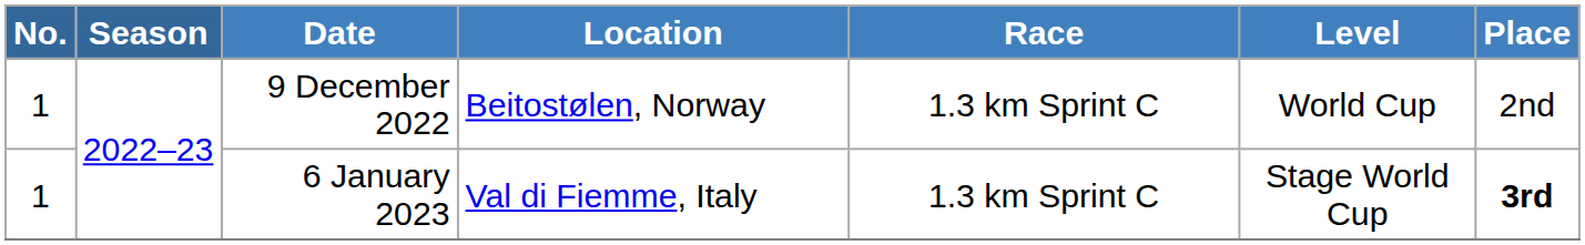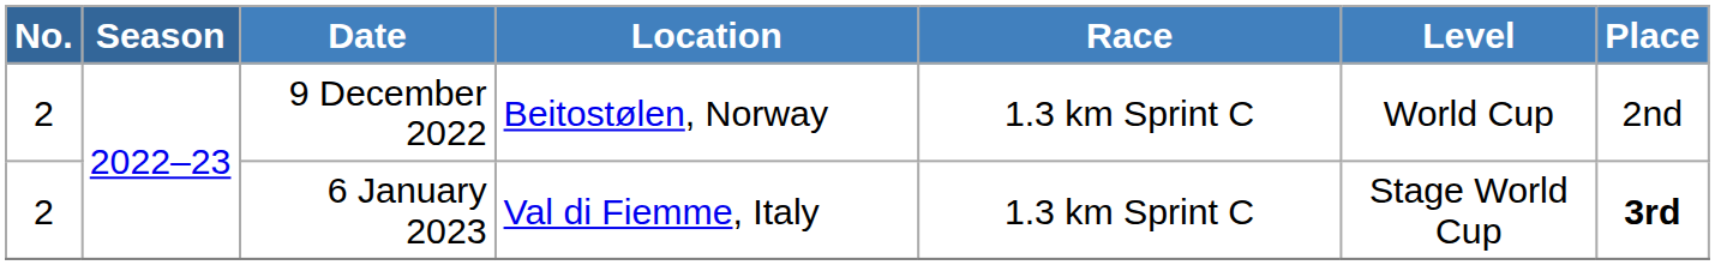9 December 2022 | No.: 1 -> 2
6 January 2023 | No.: 1 -> 2
